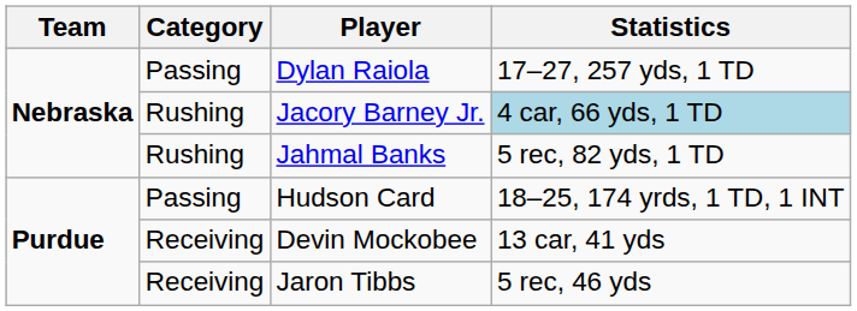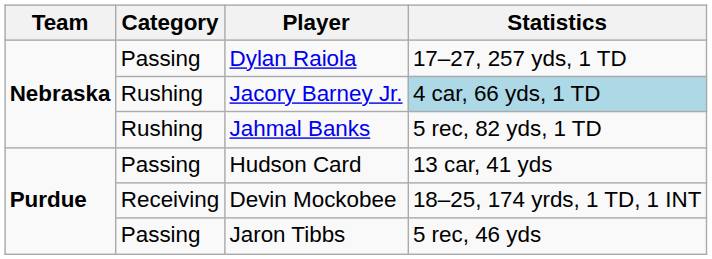Hudson Card | Statistics: 18–25, 174 yrds, 1 TD, 1 INT -> 13 car, 41 yds
Devin Mockobee | Statistics: 13 car, 41 yds -> 18–25, 174 yrds, 1 TD, 1 INT
Jaron Tibbs | Category: Receiving -> Passing
